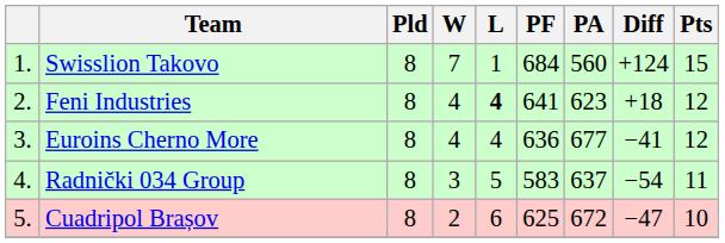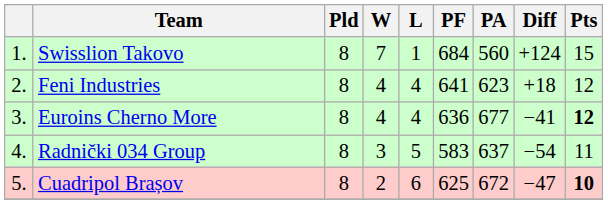Feni Industries | L: bold -> normal
Euroins Cherno More | Pts: normal -> bold
Cuadripol Brașov | Pts: normal -> bold
